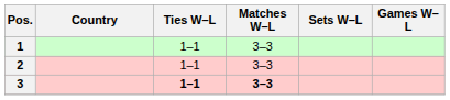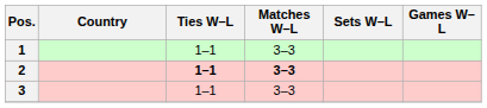2 | Ties W–L: normal -> bold
2 | Matches W–L: normal -> bold
3 | Ties W–L: bold -> normal
3 | Matches W–L: bold -> normal
